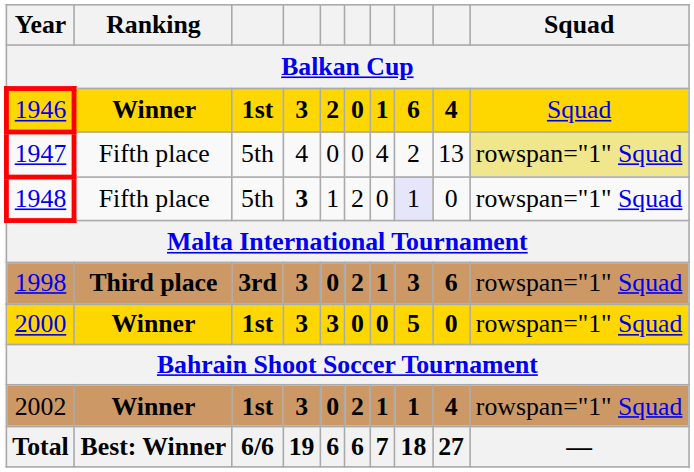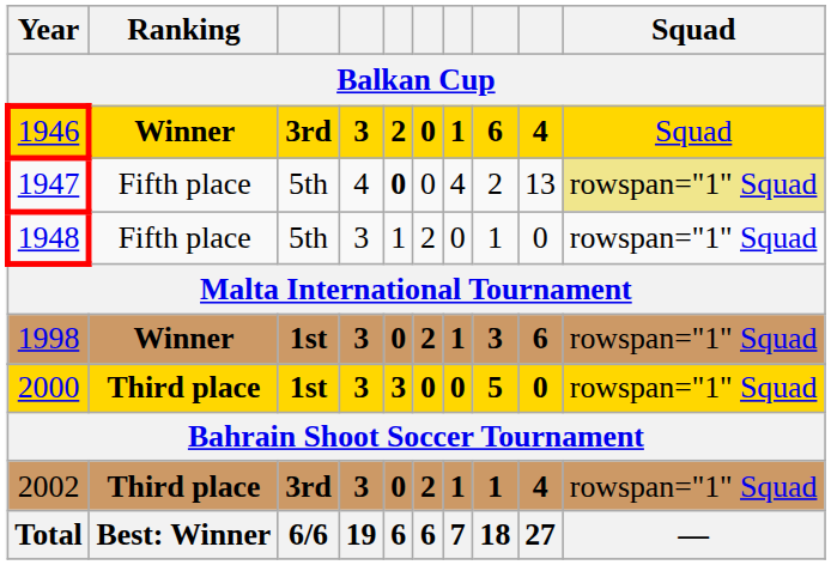1946 | column 3: 1st -> 3rd
1947 | column 5: normal -> bold
1948 | column 4: bold -> normal
1948 | column 8: lavender background -> no background
1998 | Ranking: Third place -> Winner
1998 | column 3: 3rd -> 1st
2000 | Ranking: Winner -> Third place
2002 | Ranking: Winner -> Third place
2002 | column 3: 1st -> 3rd
